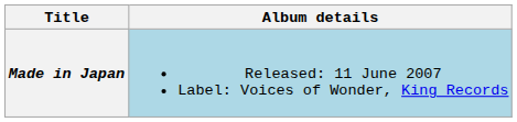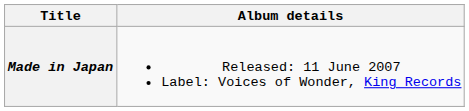Made in Japan | Album details: lightblue background -> no background
